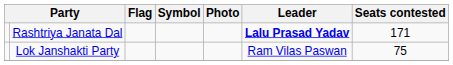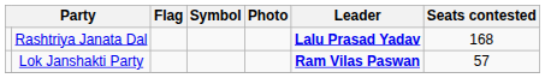Rashtriya Janata Dal | Seats contested: 171 -> 168
Lok Janshakti Party | Leader: normal -> bold
Lok Janshakti Party | Seats contested: 75 -> 57
